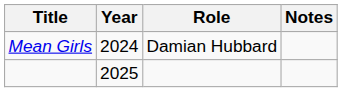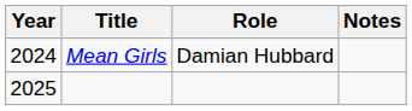columns swapped: Year <-> Title
